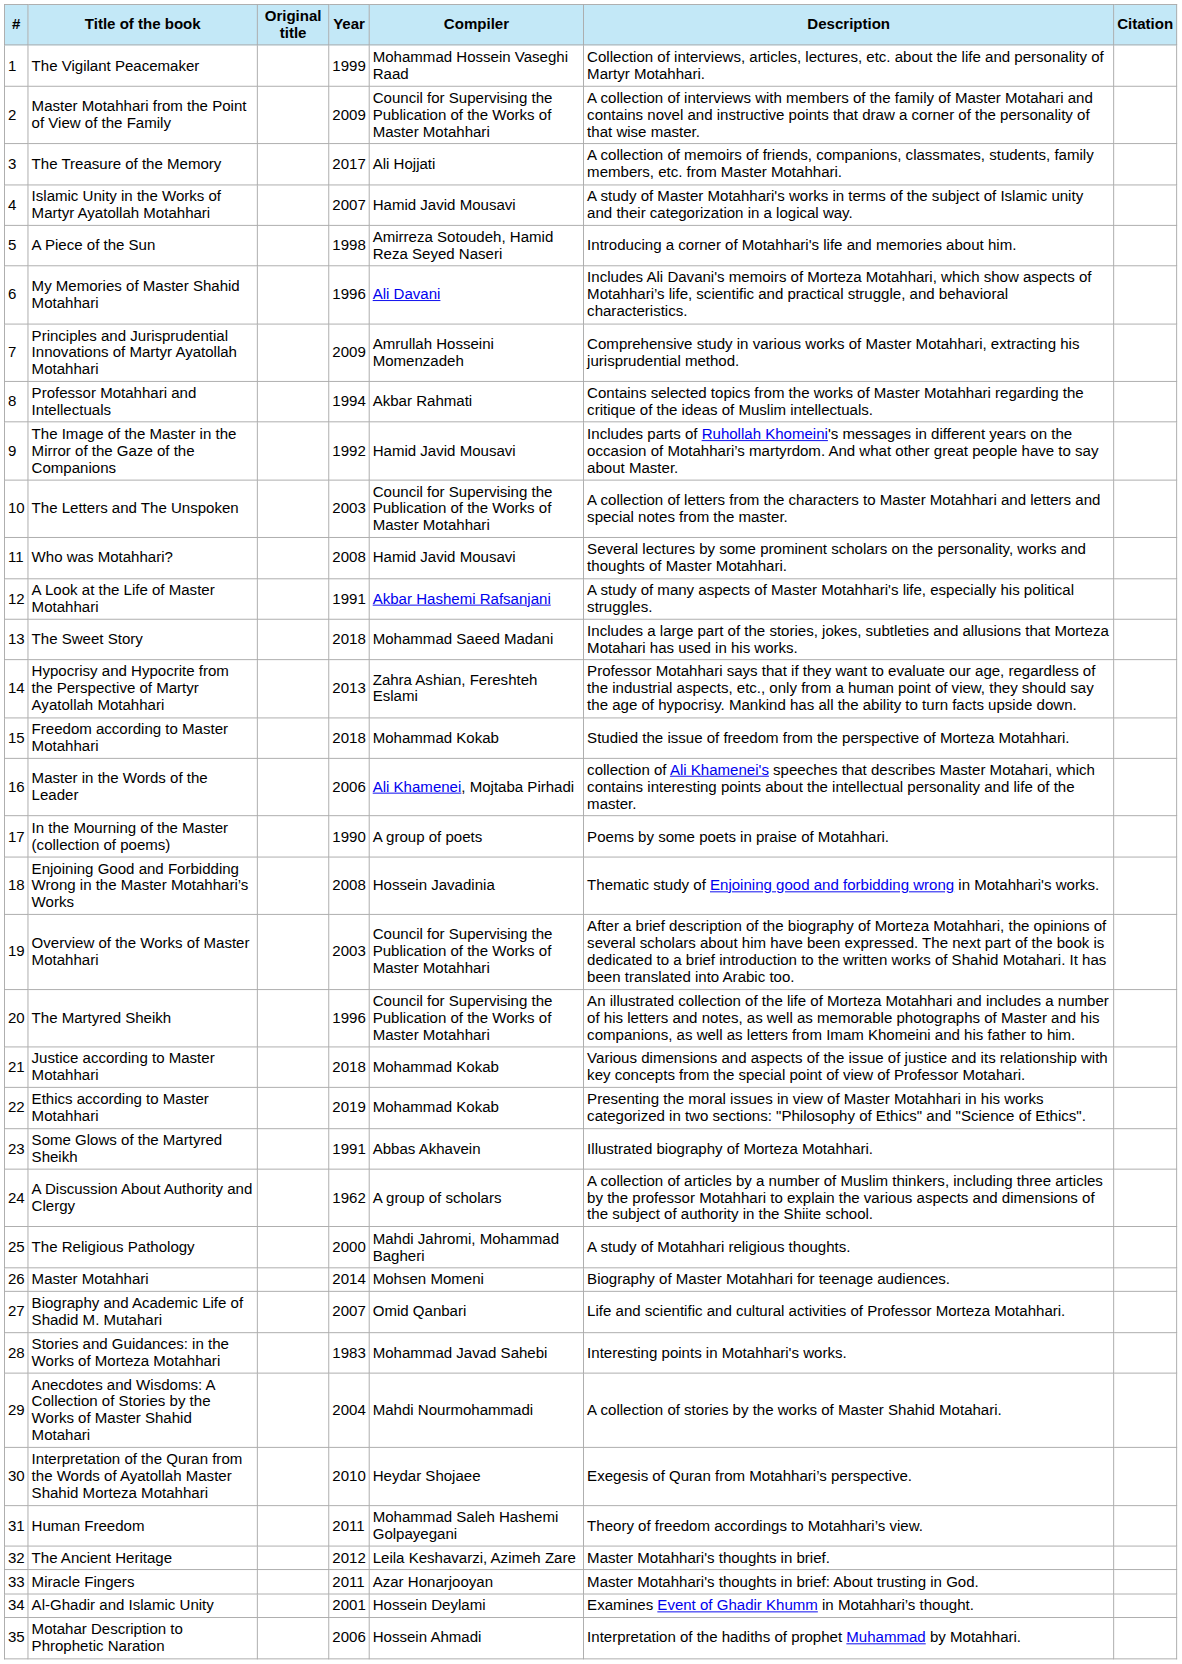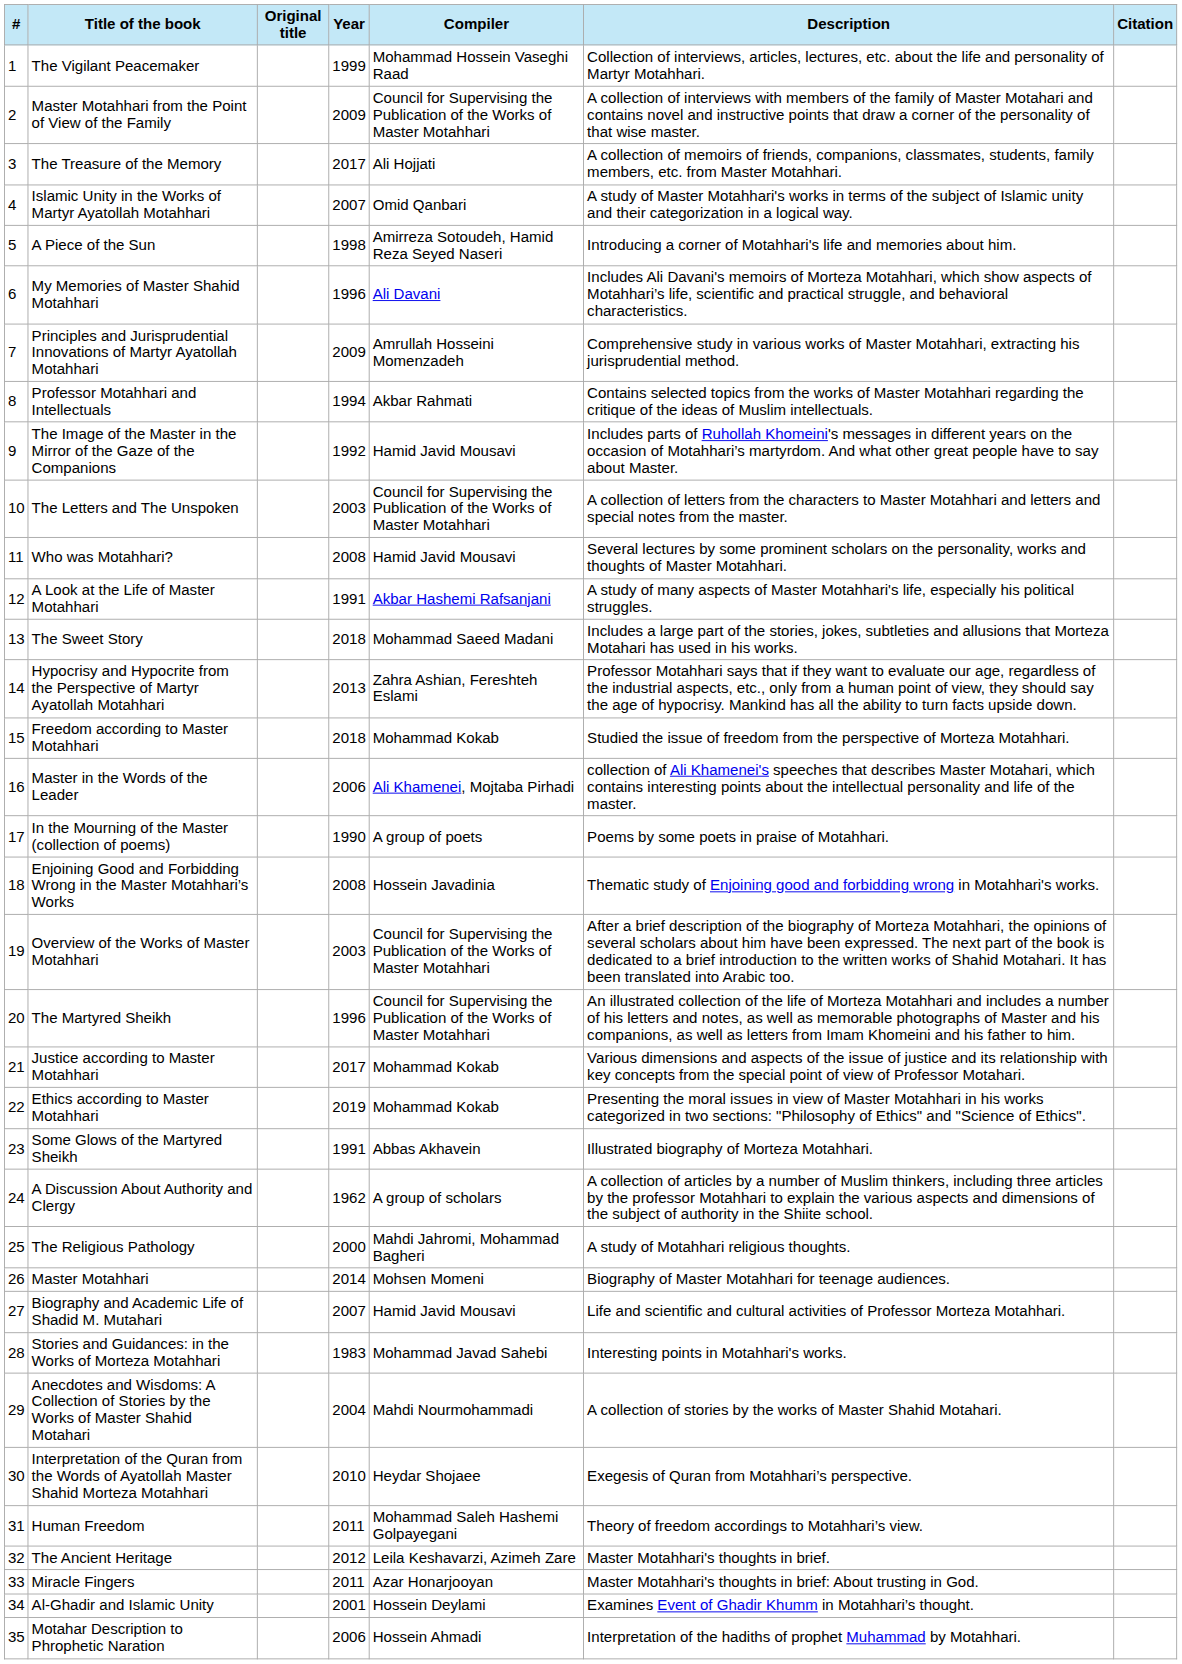Islamic Unity in the Works of Martyr Ayatollah Motahhari | Compiler: Hamid Javid Mousavi -> Omid Qanbari
Justice according to Master Motahhari | Year: 2018 -> 2017
Biography and Academic Life of Shadid M. Mutahari | Compiler: Omid Qanbari -> Hamid Javid Mousavi
